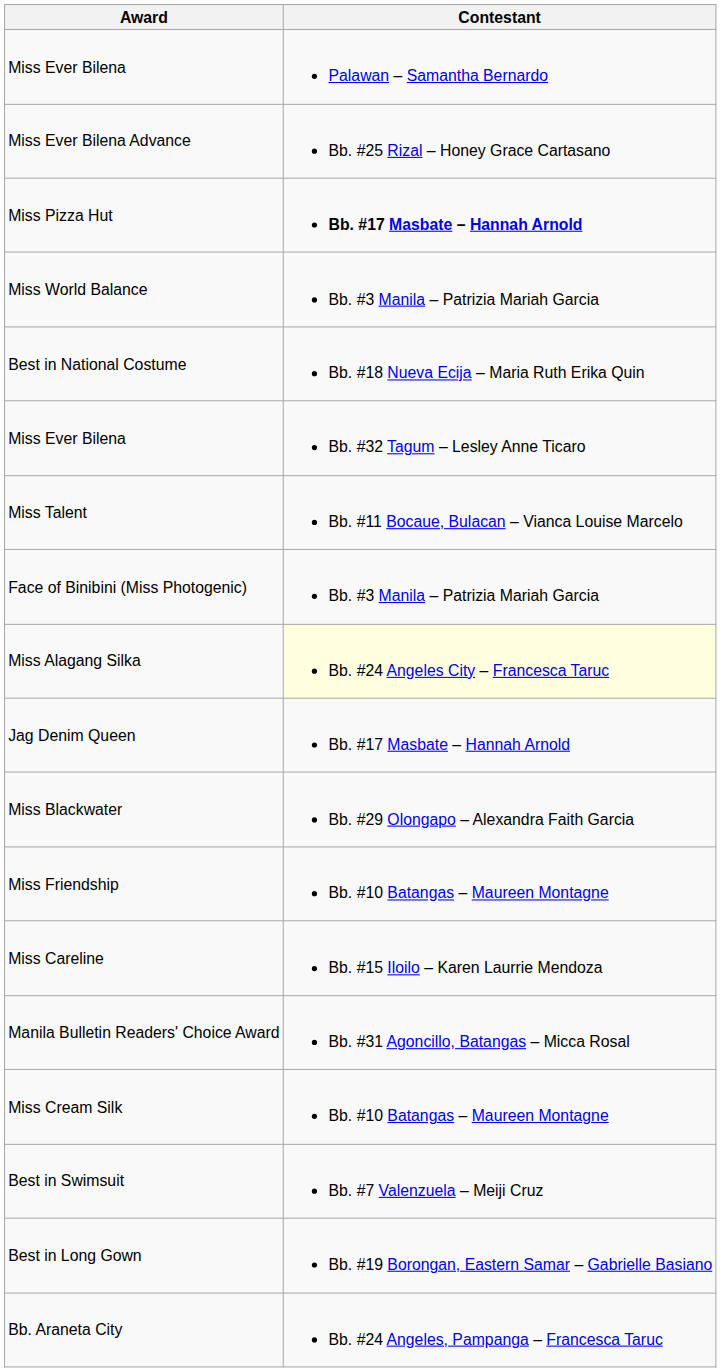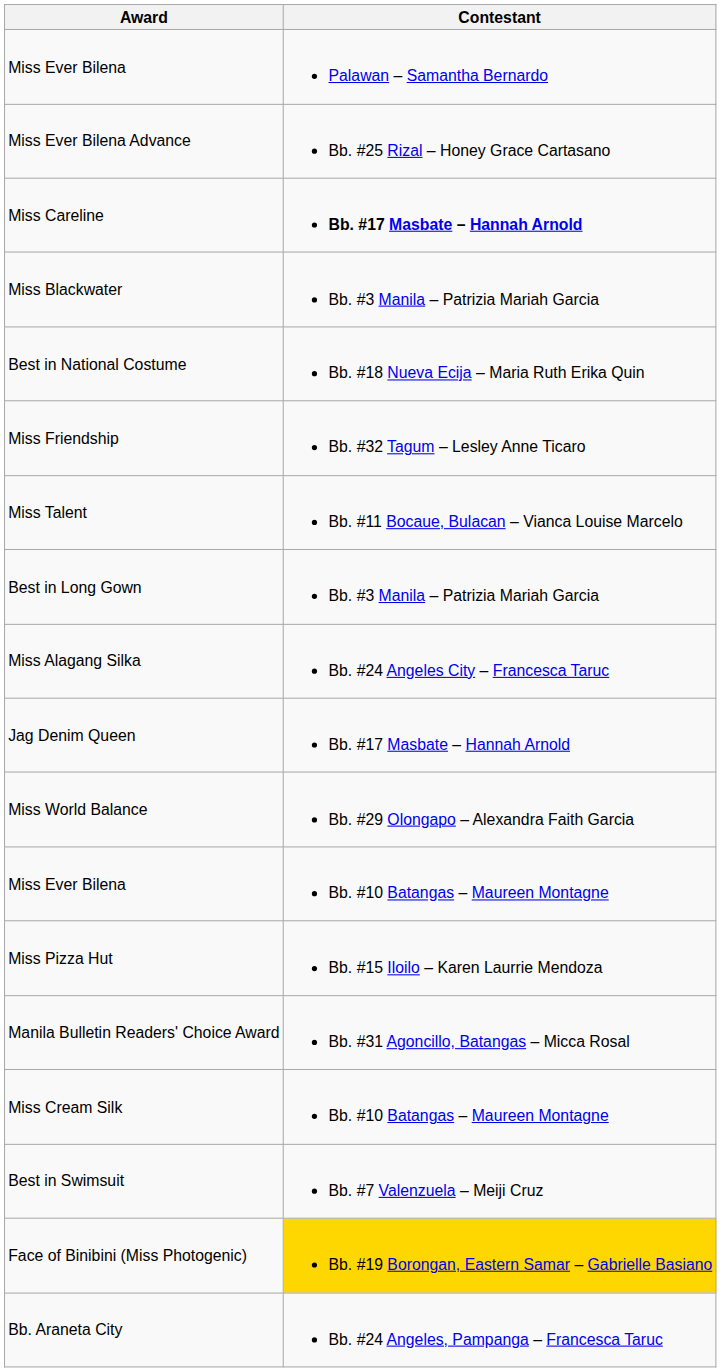row 4 | Award: Miss Pizza Hut -> Miss Careline
row 5 | Award: Miss World Balance -> Miss Blackwater
row 7 | Award: Miss Ever Bilena -> Miss Friendship
row 9 | Award: Face of Binibini (Miss Photogenic) -> Best in Long Gown
row 10 | Contestant: lightyellow background -> no background
row 12 | Award: Miss Blackwater -> Miss World Balance
row 13 | Award: Miss Friendship -> Miss Ever Bilena
row 14 | Award: Miss Careline -> Miss Pizza Hut
row 18 | Award: Best in Long Gown -> Face of Binibini (Miss Photogenic)
row 18 | Contestant: no background -> gold background
